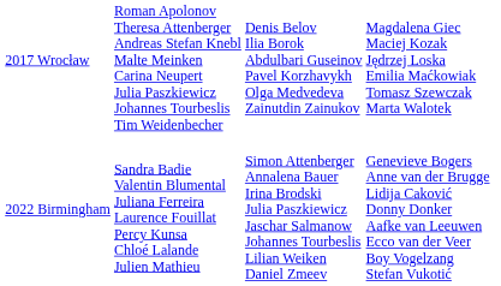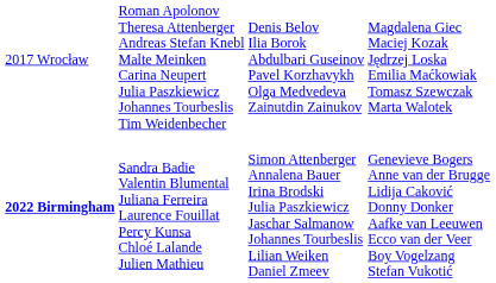2022 Birmingham | column 1: normal -> bold
